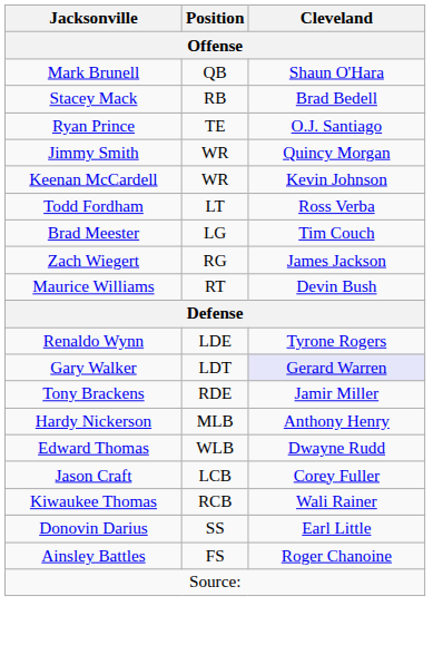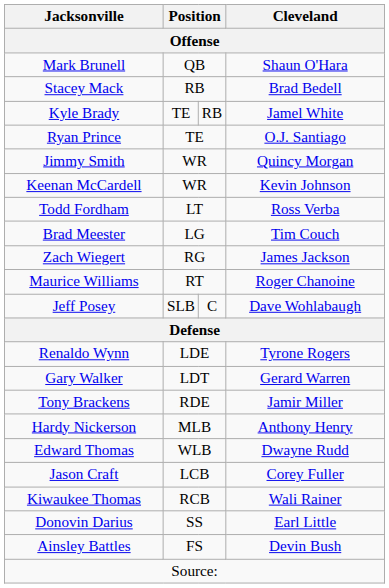+ row: Kyle Brady | TE | RB | Jamel White
Maurice Williams | Cleveland: Devin Bush -> Roger Chanoine
+ row: Jeff Posey | SLB | C | Dave Wohlabaugh
Gary Walker | Cleveland: lavender background -> no background
Ainsley Battles | Cleveland: Roger Chanoine -> Devin Bush
